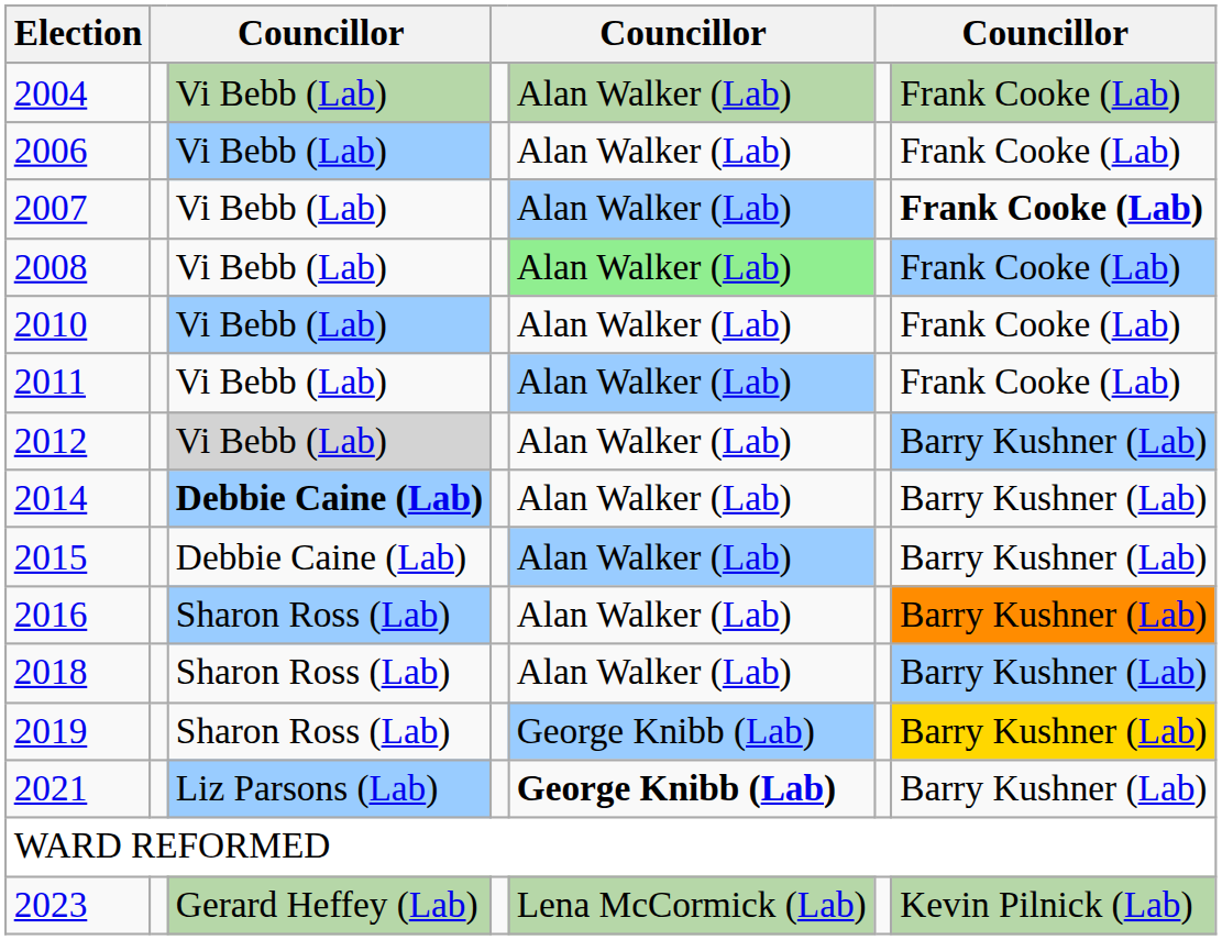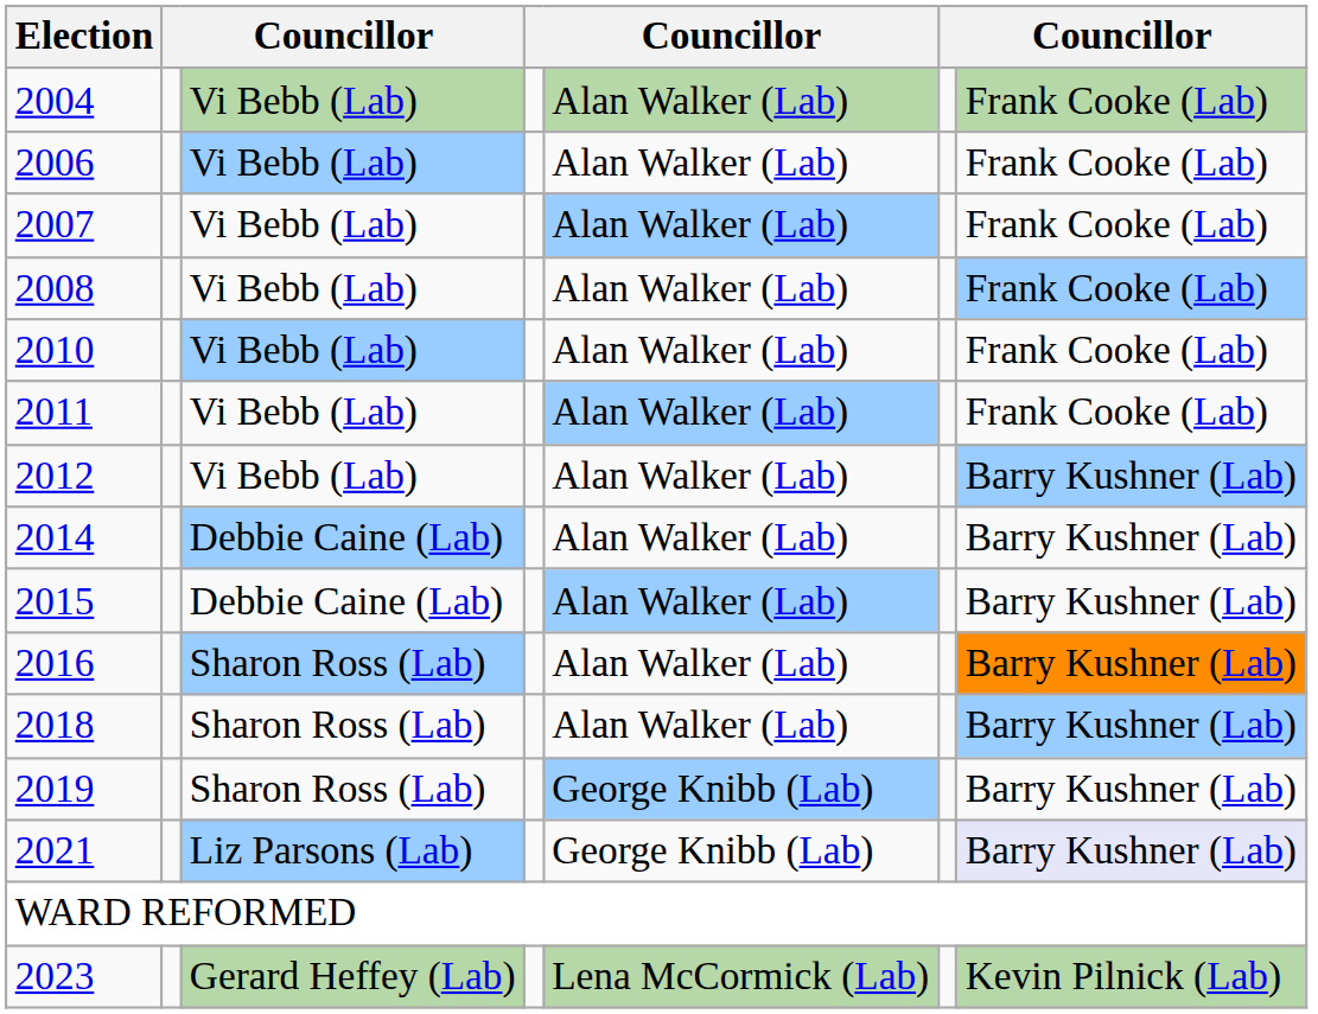2007 | column 7: bold -> normal
2008 | column 5: lightgreen background -> no background
2012 | column 3: lightgrey background -> no background
2014 | column 3: bold -> normal
2019 | column 7: gold background -> no background
2021 | column 5: bold -> normal
2021 | column 7: no background -> lavender background
